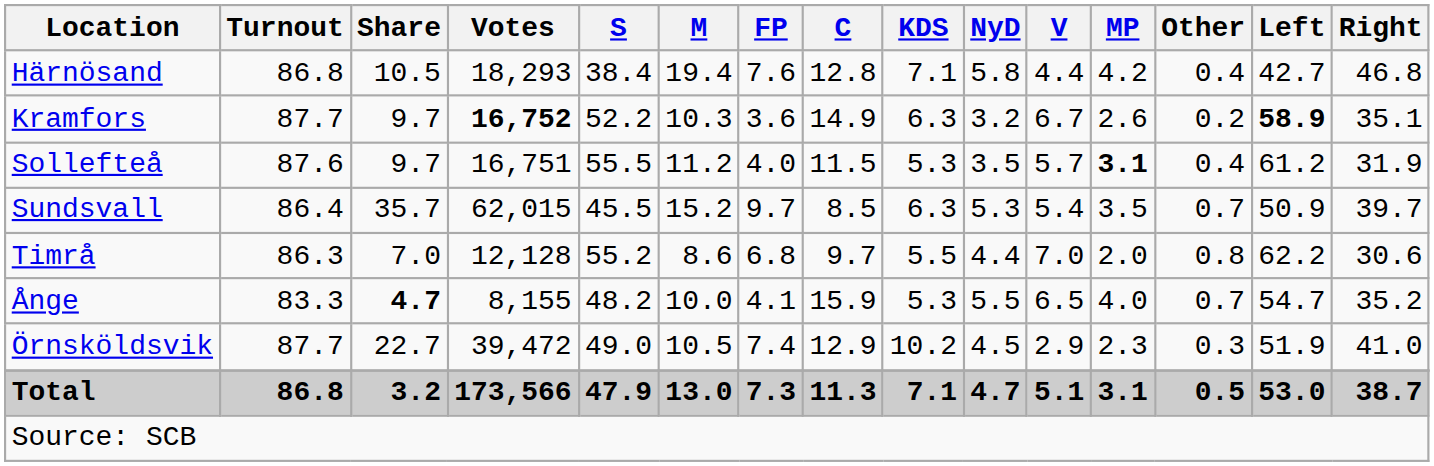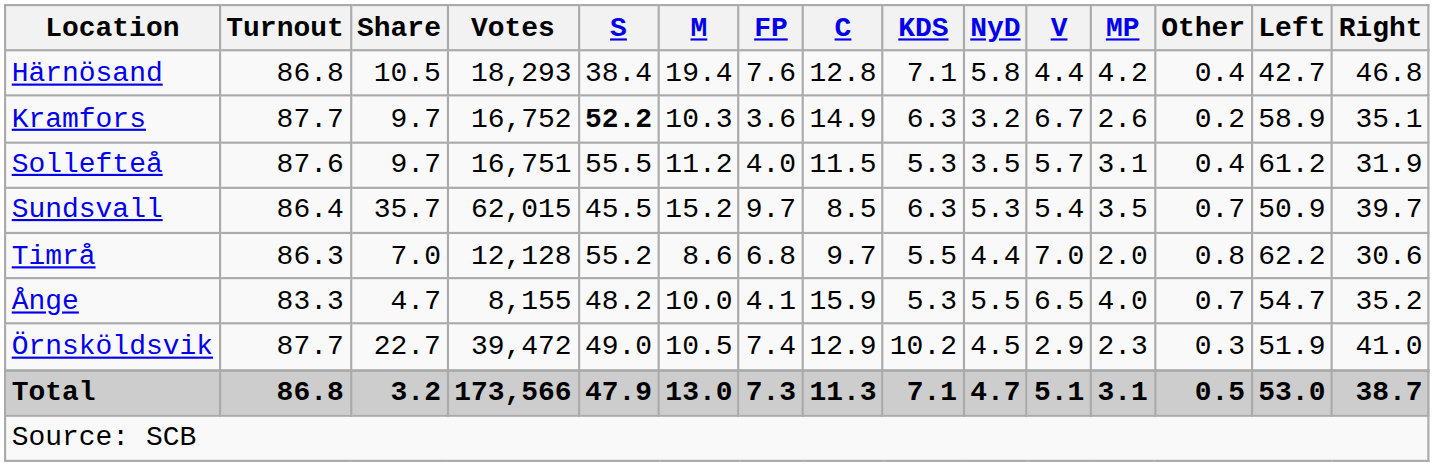Kramfors | Votes: bold -> normal
Kramfors | S: normal -> bold
Kramfors | Left: bold -> normal
Sollefteå | MP: bold -> normal
Ånge | Share: bold -> normal
